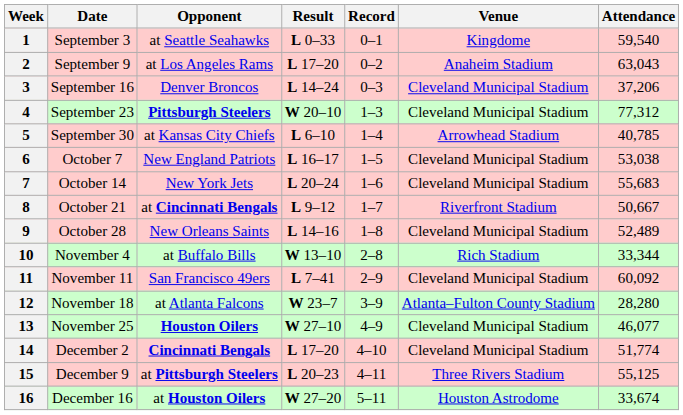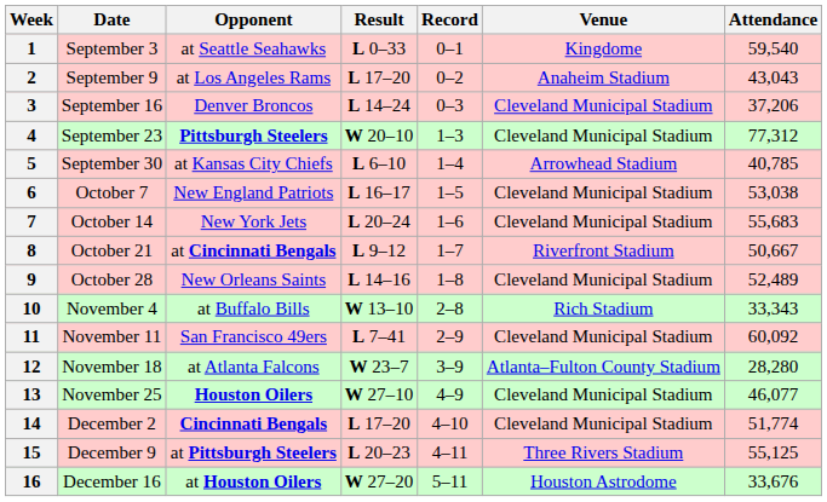2 | Attendance: 63,043 -> 43,043
10 | Attendance: 33,344 -> 33,343
16 | Attendance: 33,674 -> 33,676
